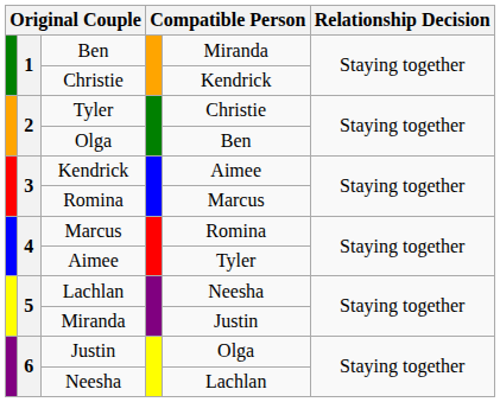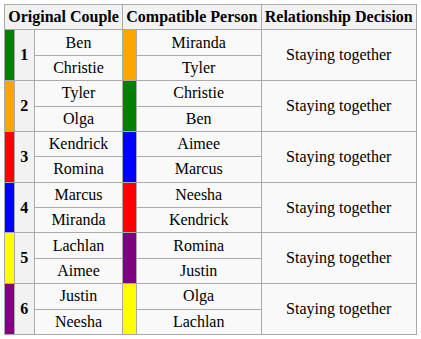row 3 | column 5: Kendrick -> Tyler
row 8 | column 5: Romina -> Neesha
row 9 | column 3: Aimee -> Miranda
row 9 | column 5: Tyler -> Kendrick
row 10 | column 5: Neesha -> Romina
row 11 | column 3: Miranda -> Aimee
